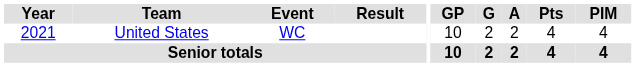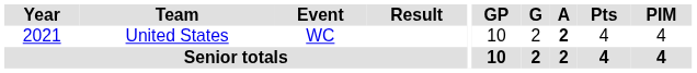United States | A: normal -> bold
